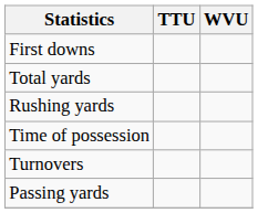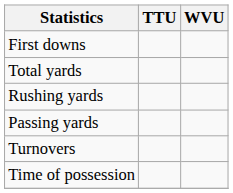rows swapped: Passing yards <-> Time of possession
